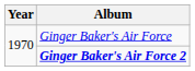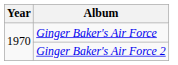Ginger Baker's Air Force 2 | Album: bold -> normal
